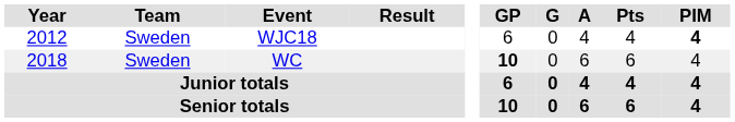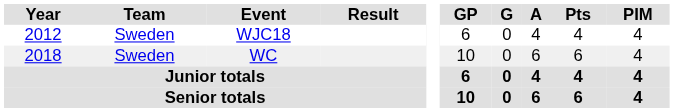WJC18 | PIM: bold -> normal
WC | GP: bold -> normal
